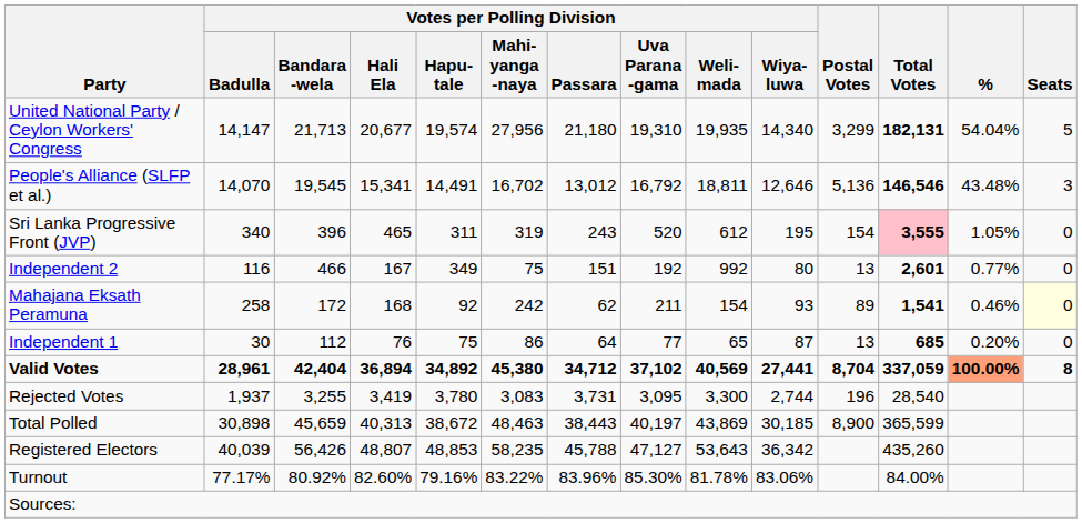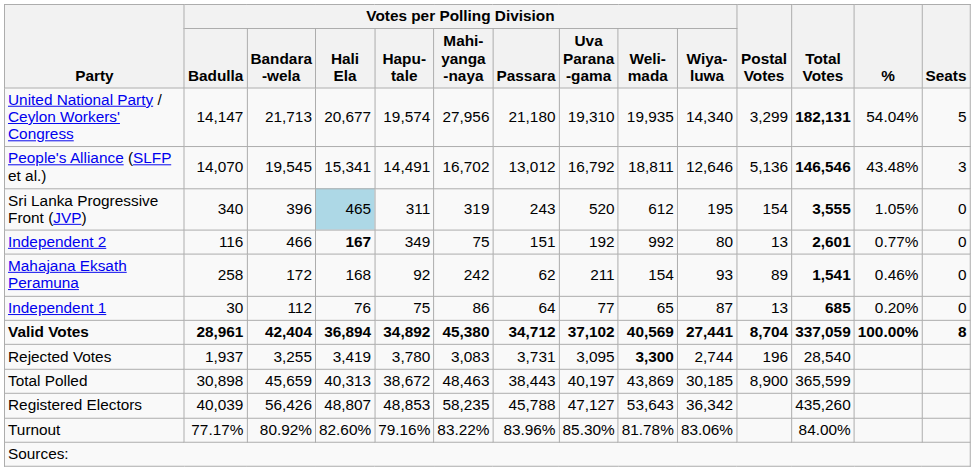Sri Lanka Progressive Front (JVP) | Votes per Polling Division / Hali Ela: no background -> lightblue background
Sri Lanka Progressive Front (JVP) | Total Votes: pink background -> no background
Independent 2 | Votes per Polling Division / Hali Ela: normal -> bold
Mahajana Eksath Peramuna | Seats: lightyellow background -> no background
Valid Votes | %: lightsalmon background -> no background
Rejected Votes | Votes per Polling Division / Weli- mada: normal -> bold
